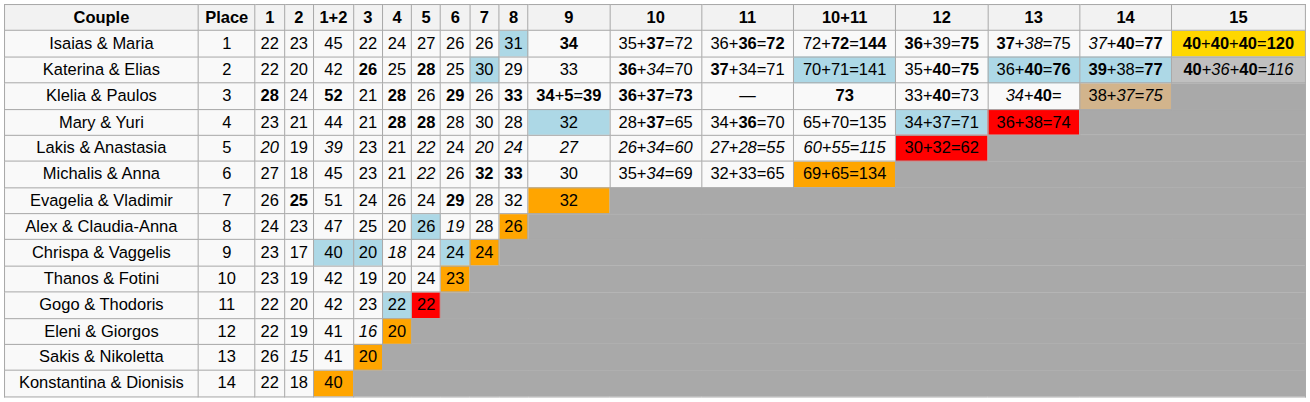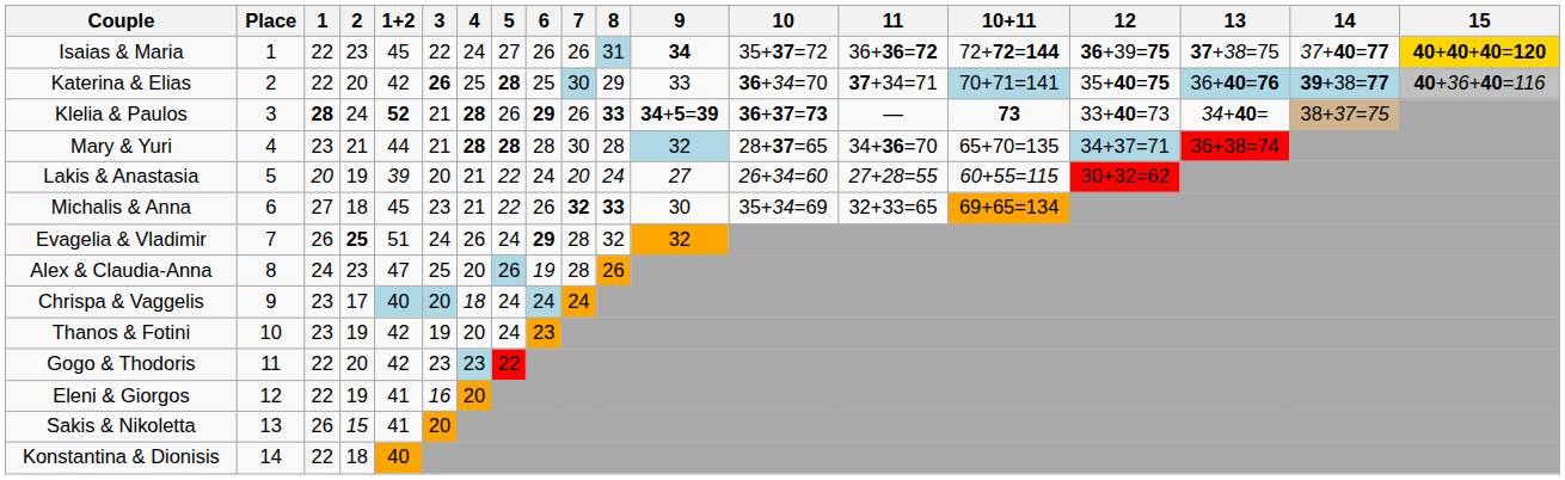Lakis & Anastasia | 3: 23 -> 20
Gogo & Thodoris | 4: 22 -> 23
